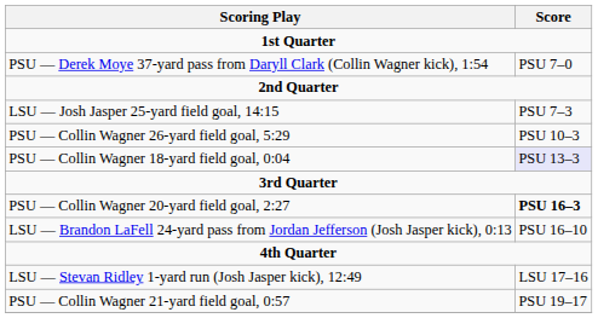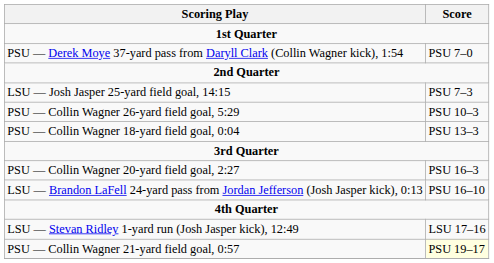PSU — Collin Wagner 18-yard field goal, 0:04 | Score: lavender background -> no background
PSU — Collin Wagner 20-yard field goal, 2:27 | Score: bold -> normal
PSU — Collin Wagner 21-yard field goal, 0:57 | Score: no background -> lightyellow background
